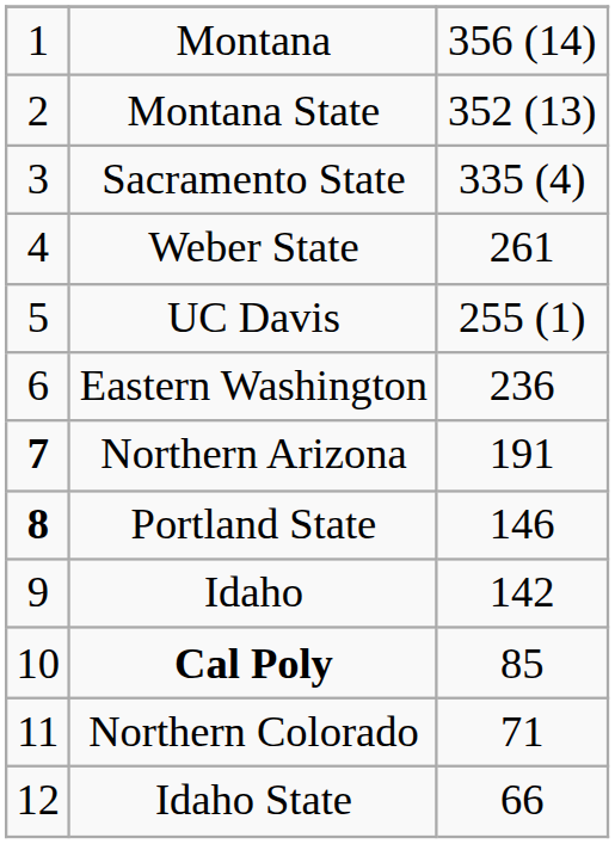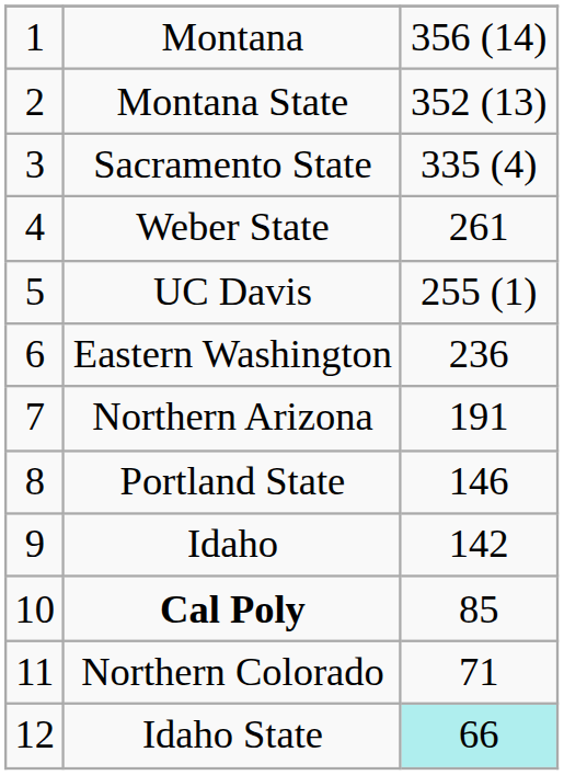Northern Arizona | column 1: bold -> normal
Portland State | column 1: bold -> normal
Idaho State | column 3: no background -> paleturquoise background
